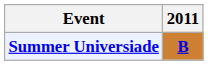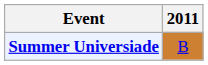Summer Universiade | 2011: bold -> normal
